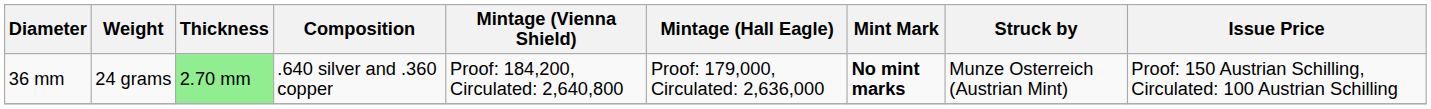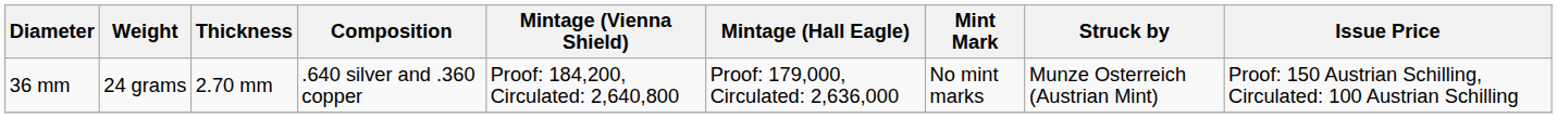36 mm | Thickness: lightgreen background -> no background
36 mm | Mint Mark: bold -> normal
